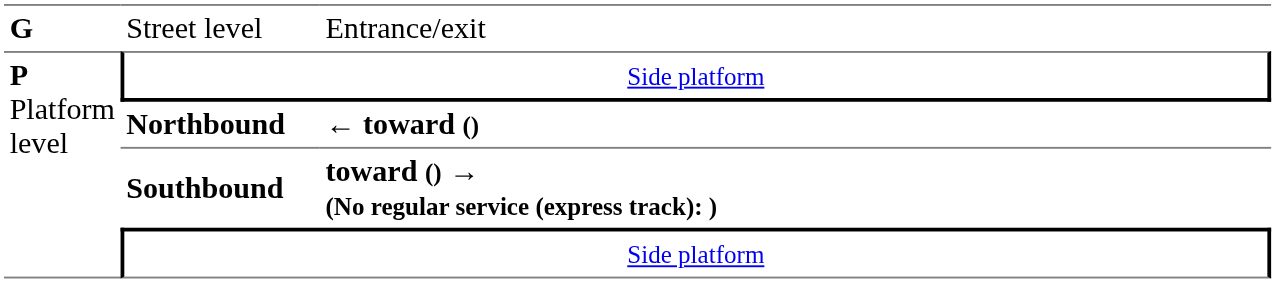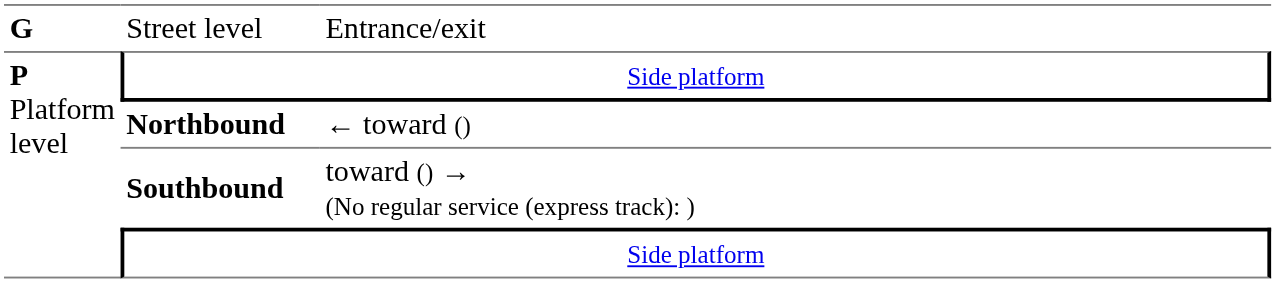Northbound | column 3: bold -> normal
Southbound | column 3: bold -> normal
